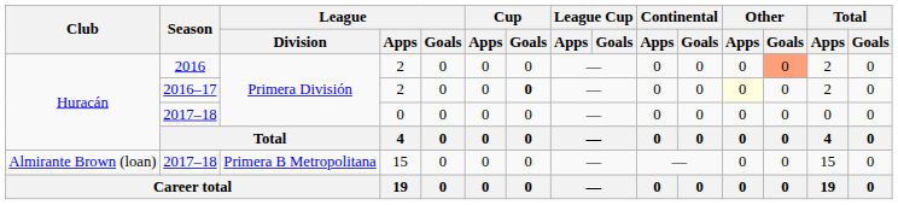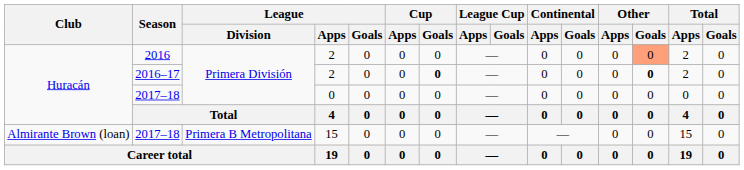2016–17 | Other / Apps: lightyellow background -> no background
2016–17 | Other / Goals: normal -> bold
